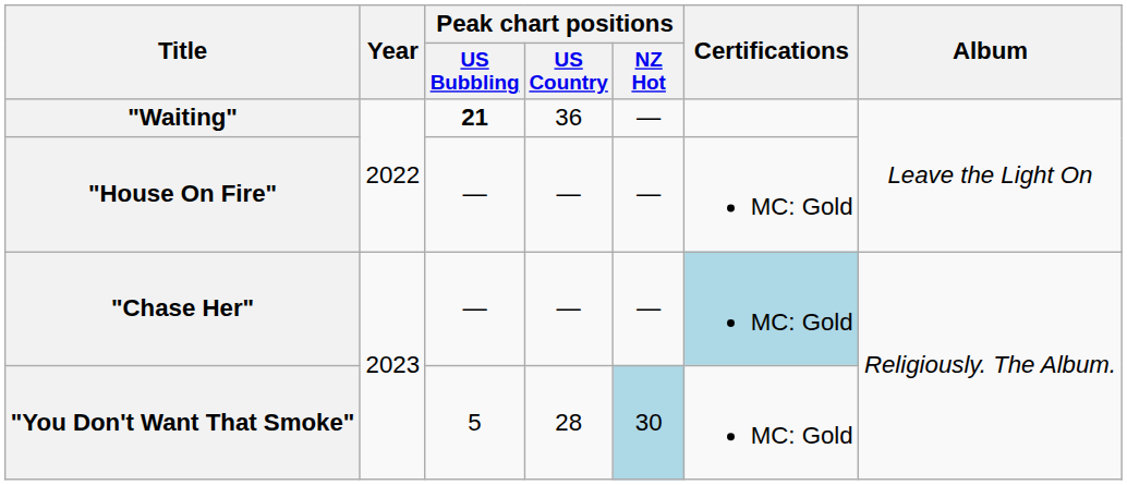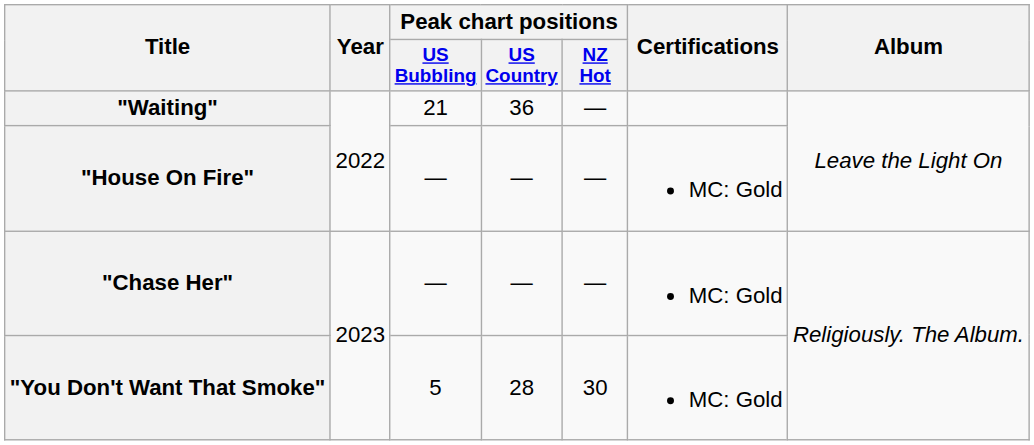"Waiting" | Peak chart positions / US Bubbling: bold -> normal
"Chase Her" | Certifications: lightblue background -> no background
"You Don't Want That Smoke" | Peak chart positions / NZ Hot: lightblue background -> no background
